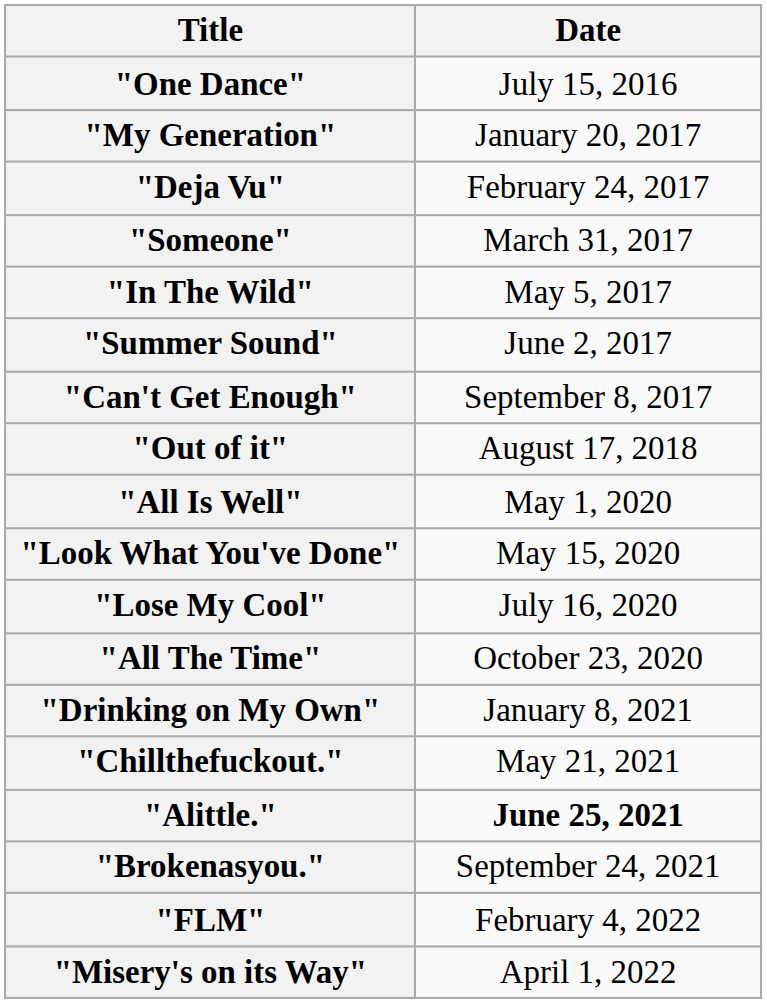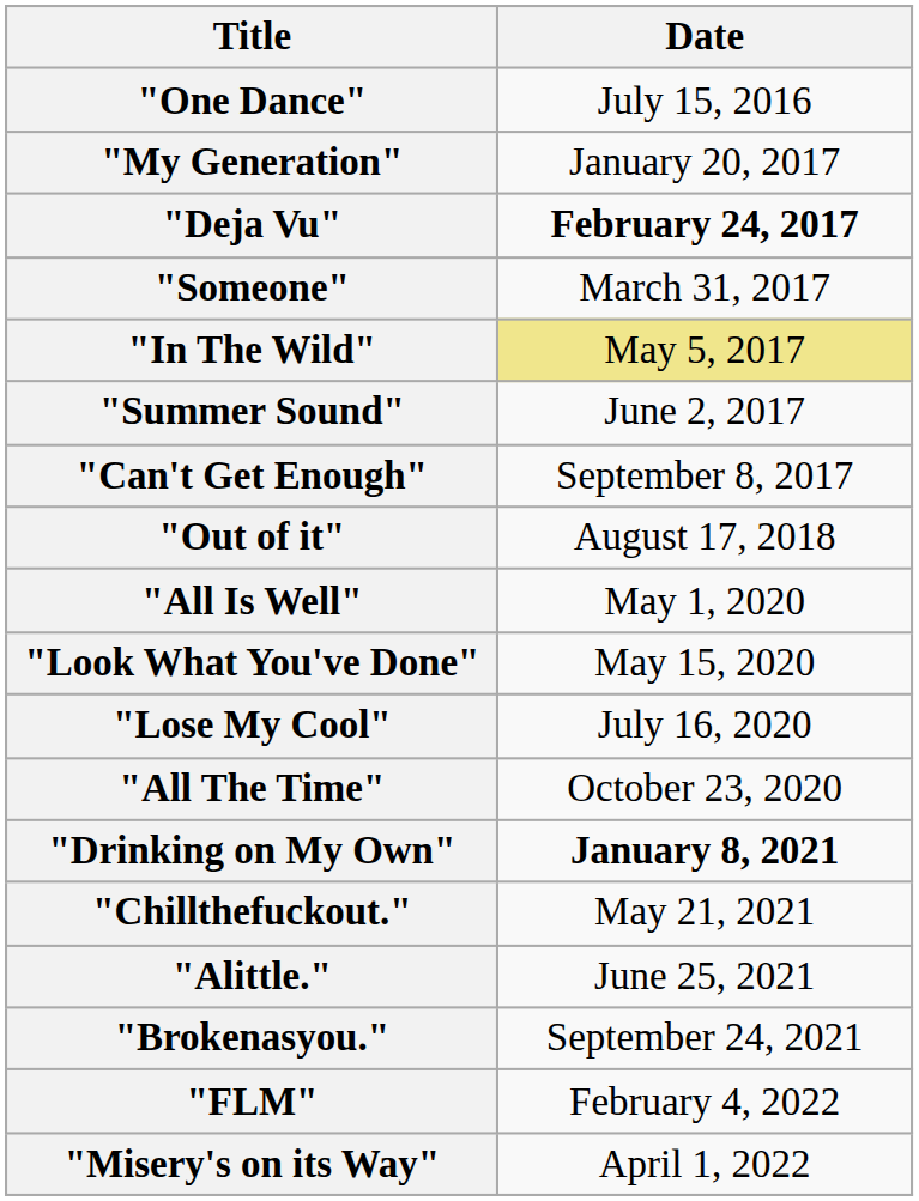"Deja Vu" | Date: normal -> bold
"In The Wild" | Date: no background -> khaki background
"Drinking on My Own" | Date: normal -> bold
"Alittle." | Date: bold -> normal
